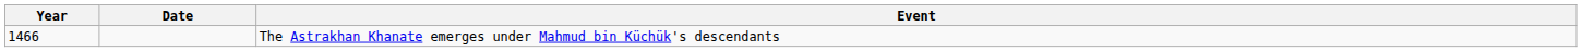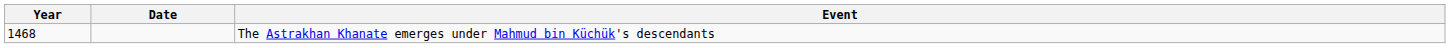row 2 | Year: 1466 -> 1468
